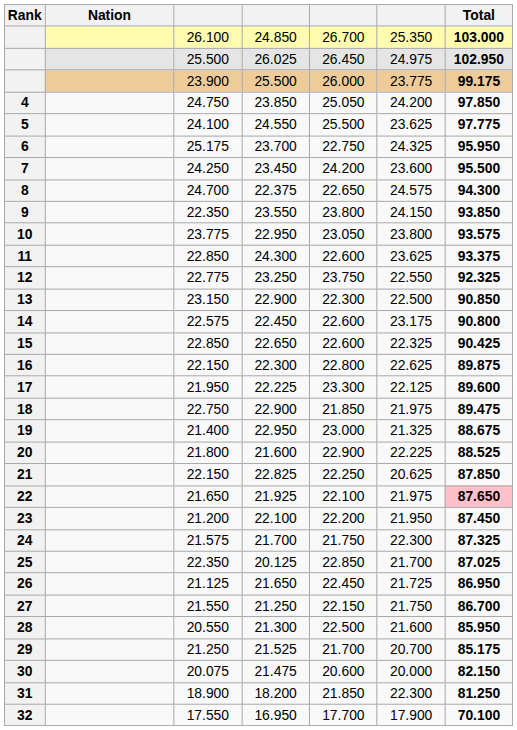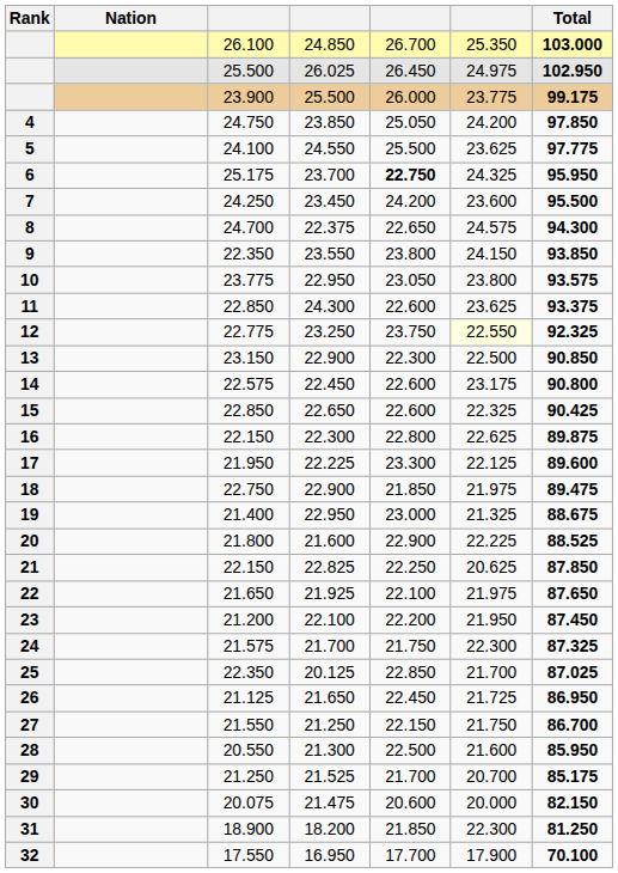6 | column 5: normal -> bold
12 | column 6: no background -> lightyellow background
22 | Total: pink background -> no background
